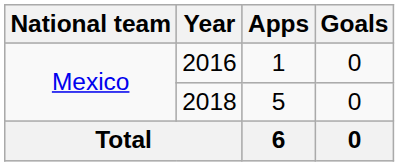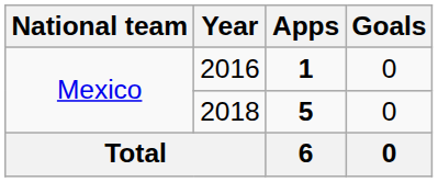2016 | Apps: normal -> bold
2018 | Apps: normal -> bold
